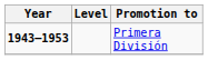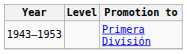Primera División | Year: bold -> normal
